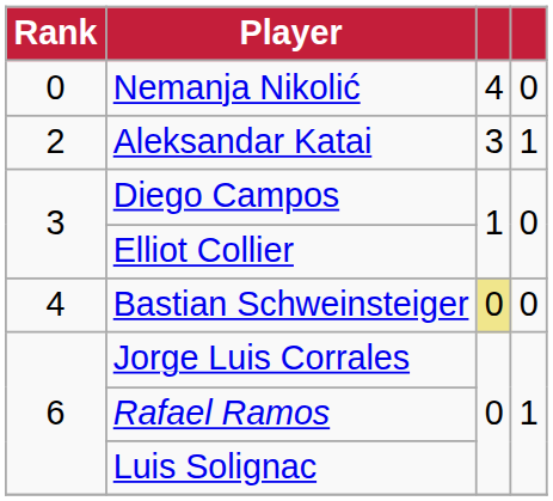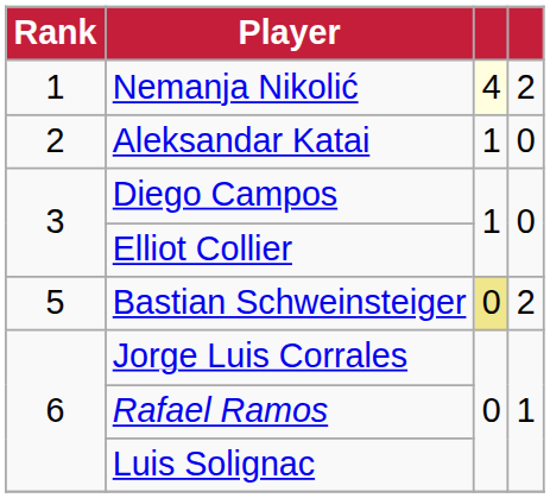Nemanja Nikolić | Rank: 0 -> 1
Nemanja Nikolić | column 3: no background -> lightyellow background
Nemanja Nikolić | column 4: 0 -> 2
Aleksandar Katai | column 3: 3 -> 1
Aleksandar Katai | column 4: 1 -> 0
Bastian Schweinsteiger | Rank: 4 -> 5
Bastian Schweinsteiger | column 4: 0 -> 2
